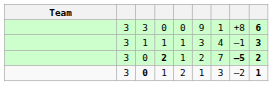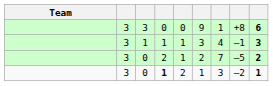row 4 | column 4: bold -> normal
row 4 | column 8: bold -> normal
row 5 | column 3: bold -> normal
row 5 | column 4: normal -> bold
